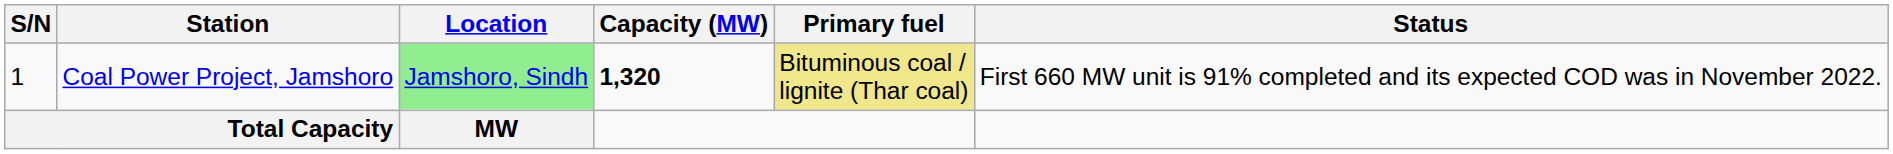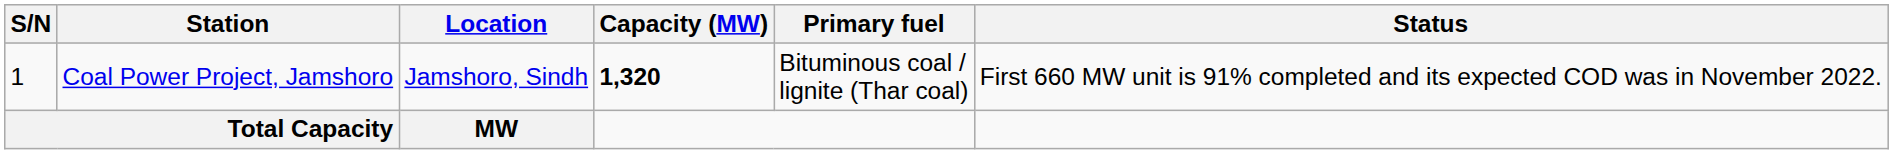1 | Location: lightgreen background -> no background
1 | Primary fuel: khaki background -> no background
